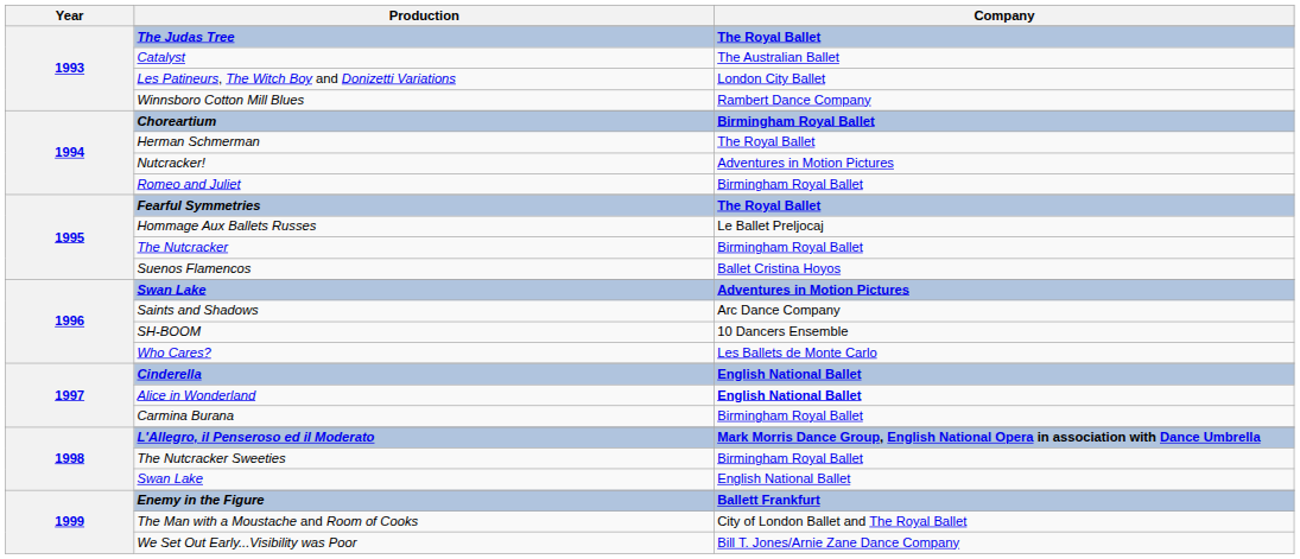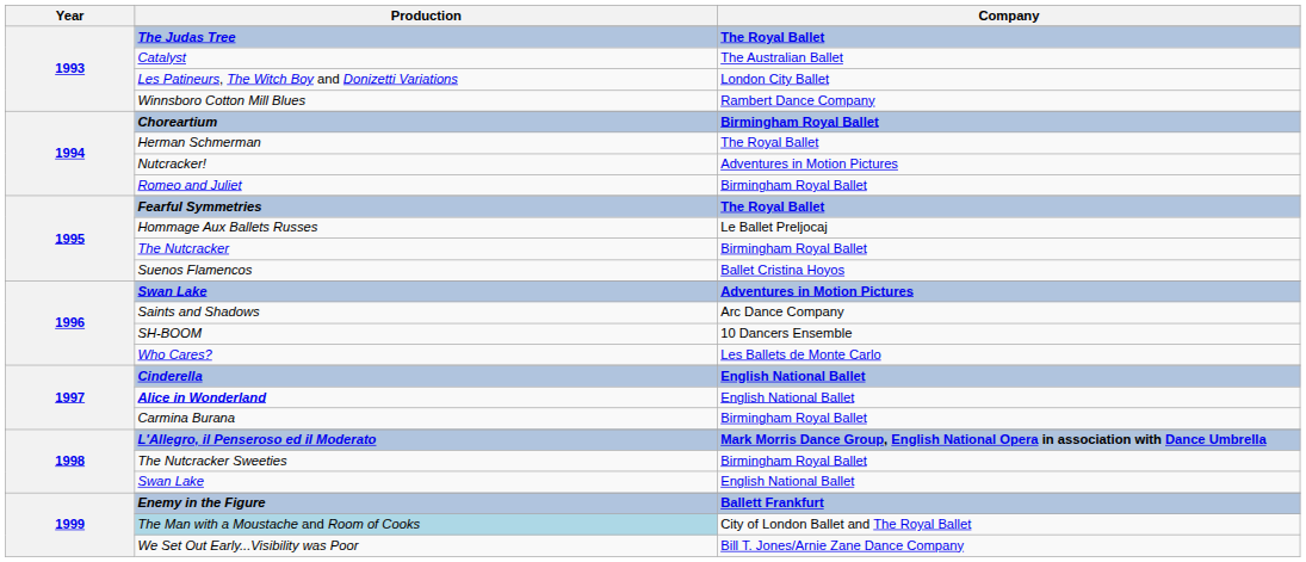Alice in Wonderland | Production: normal -> bold
Alice in Wonderland | Company: bold -> normal
The Man with a Moustache and Room of Cooks | Production: no background -> lightblue background
